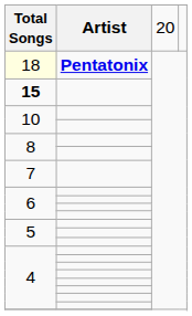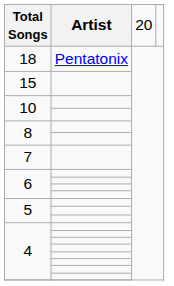18 | Total Songs: lightyellow background -> no background
18 | Artist: bold -> normal
15 | Total Songs: bold -> normal
